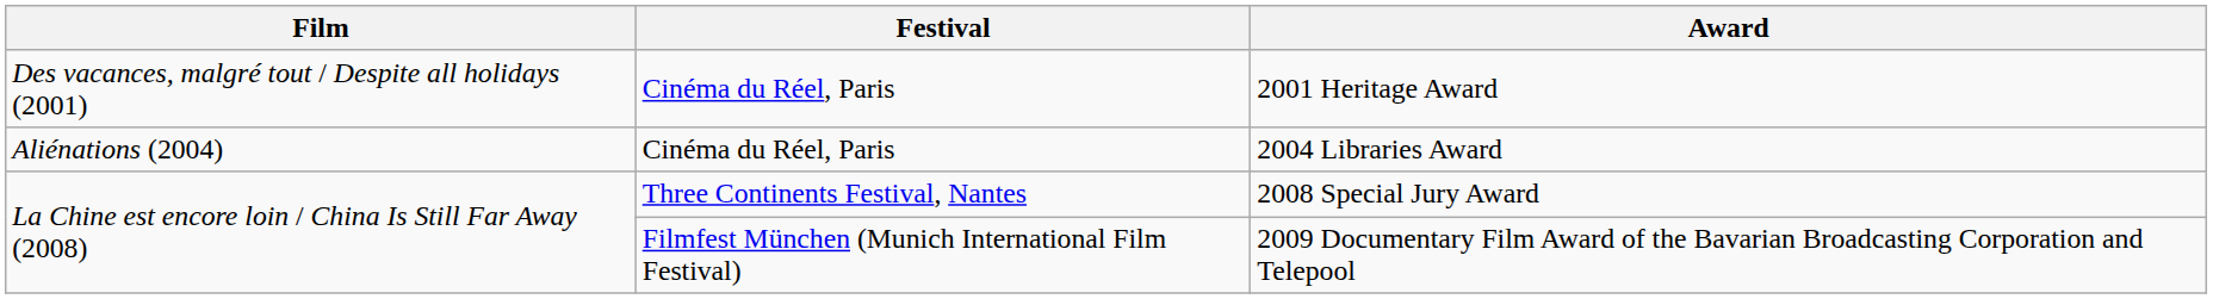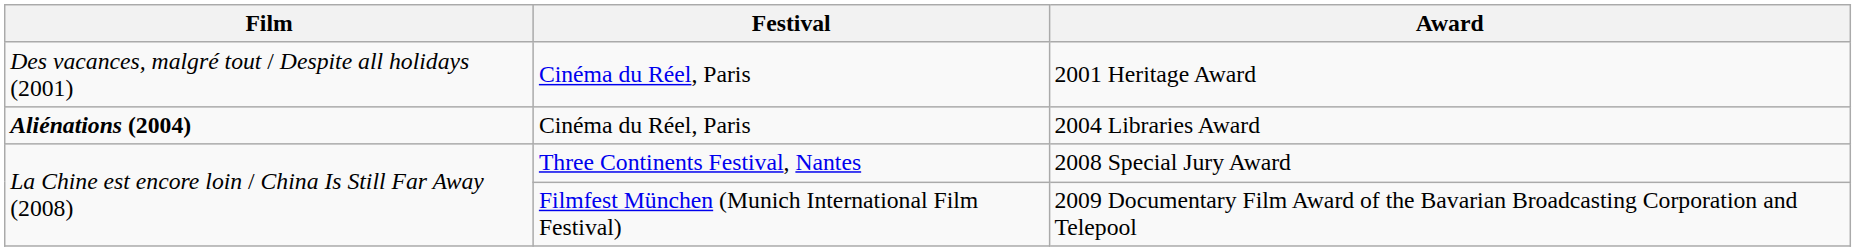2004 Libraries Award | Film: normal -> bold
